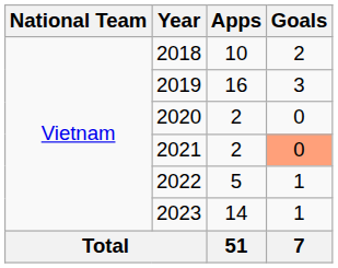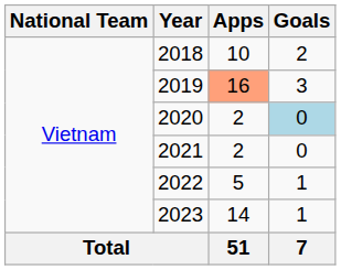2019 | Apps: no background -> lightsalmon background
2020 | Goals: no background -> lightblue background
2021 | Goals: lightsalmon background -> no background
